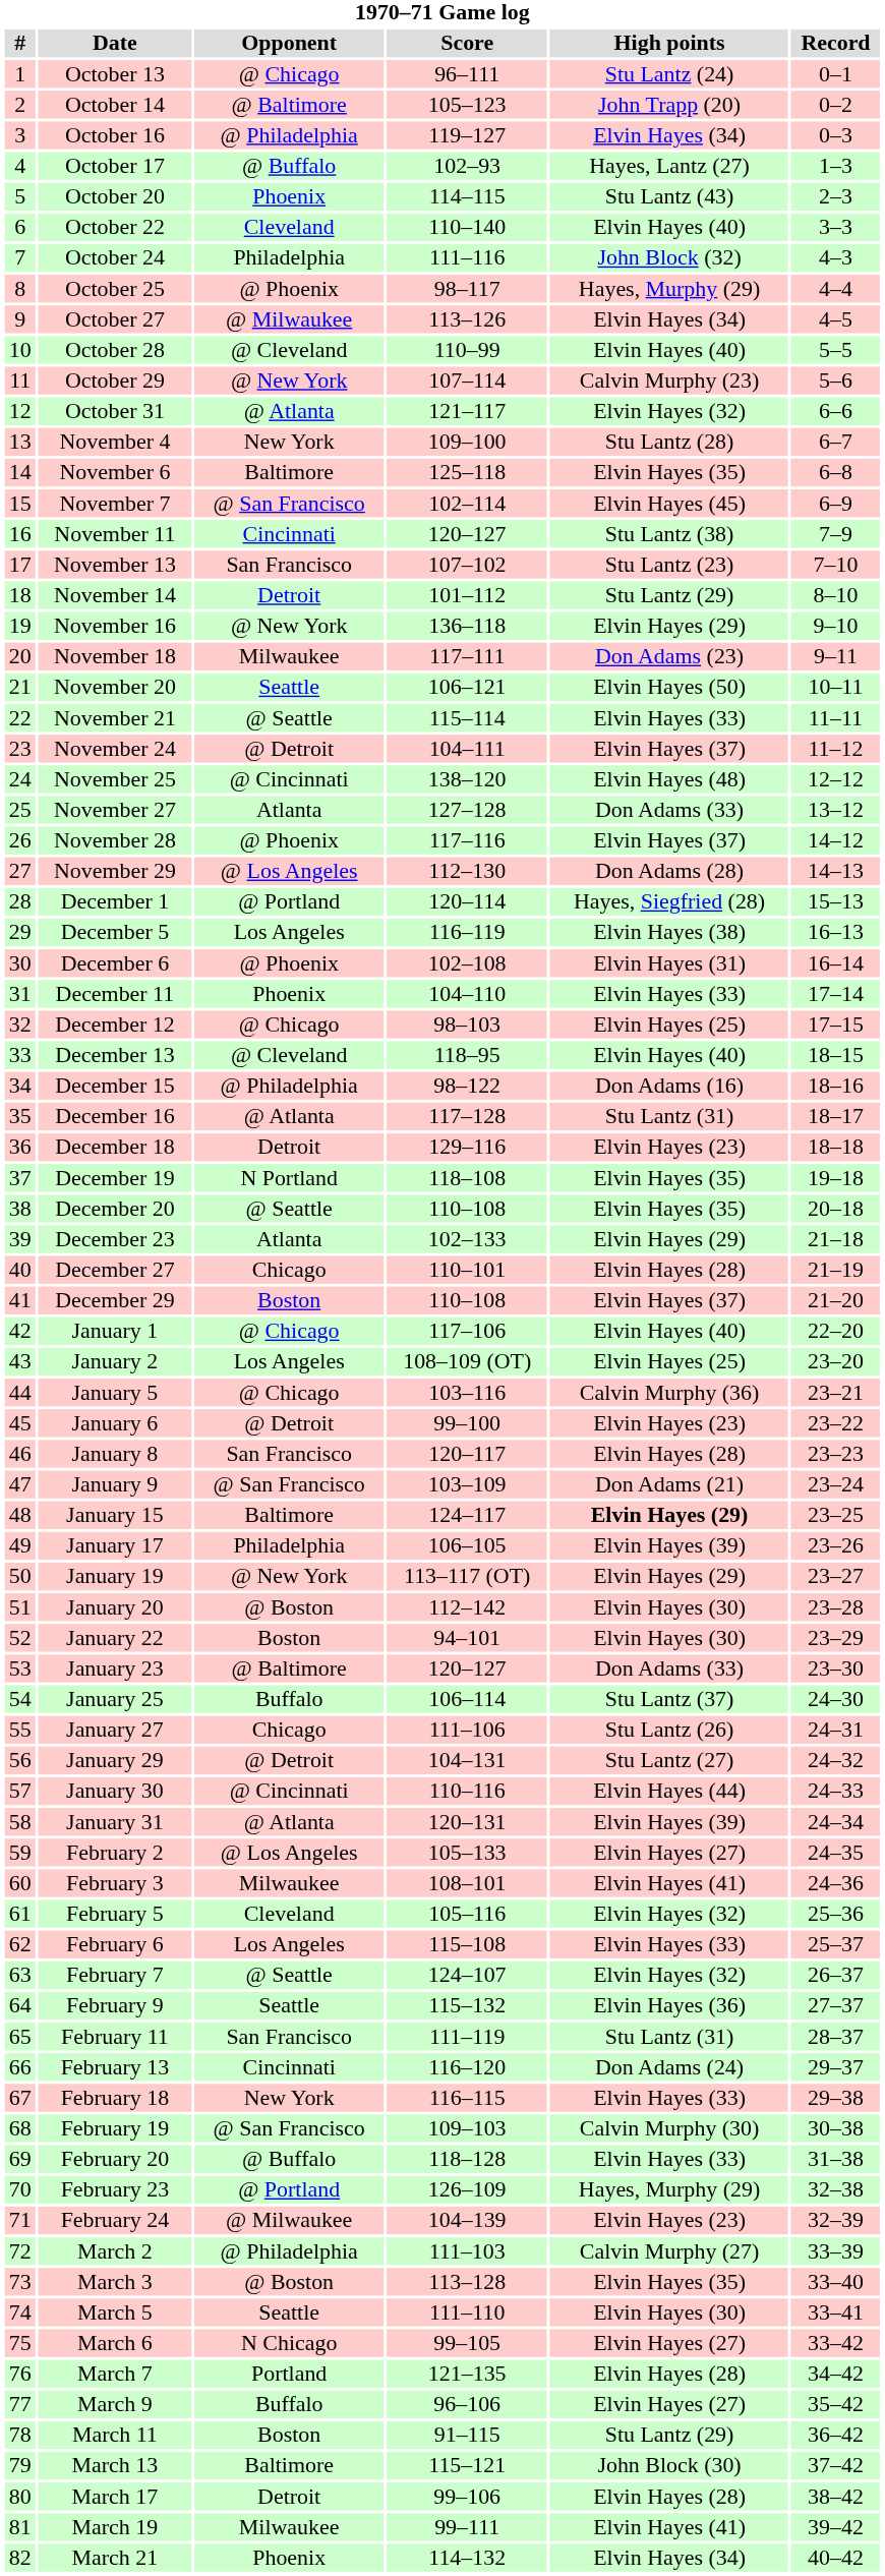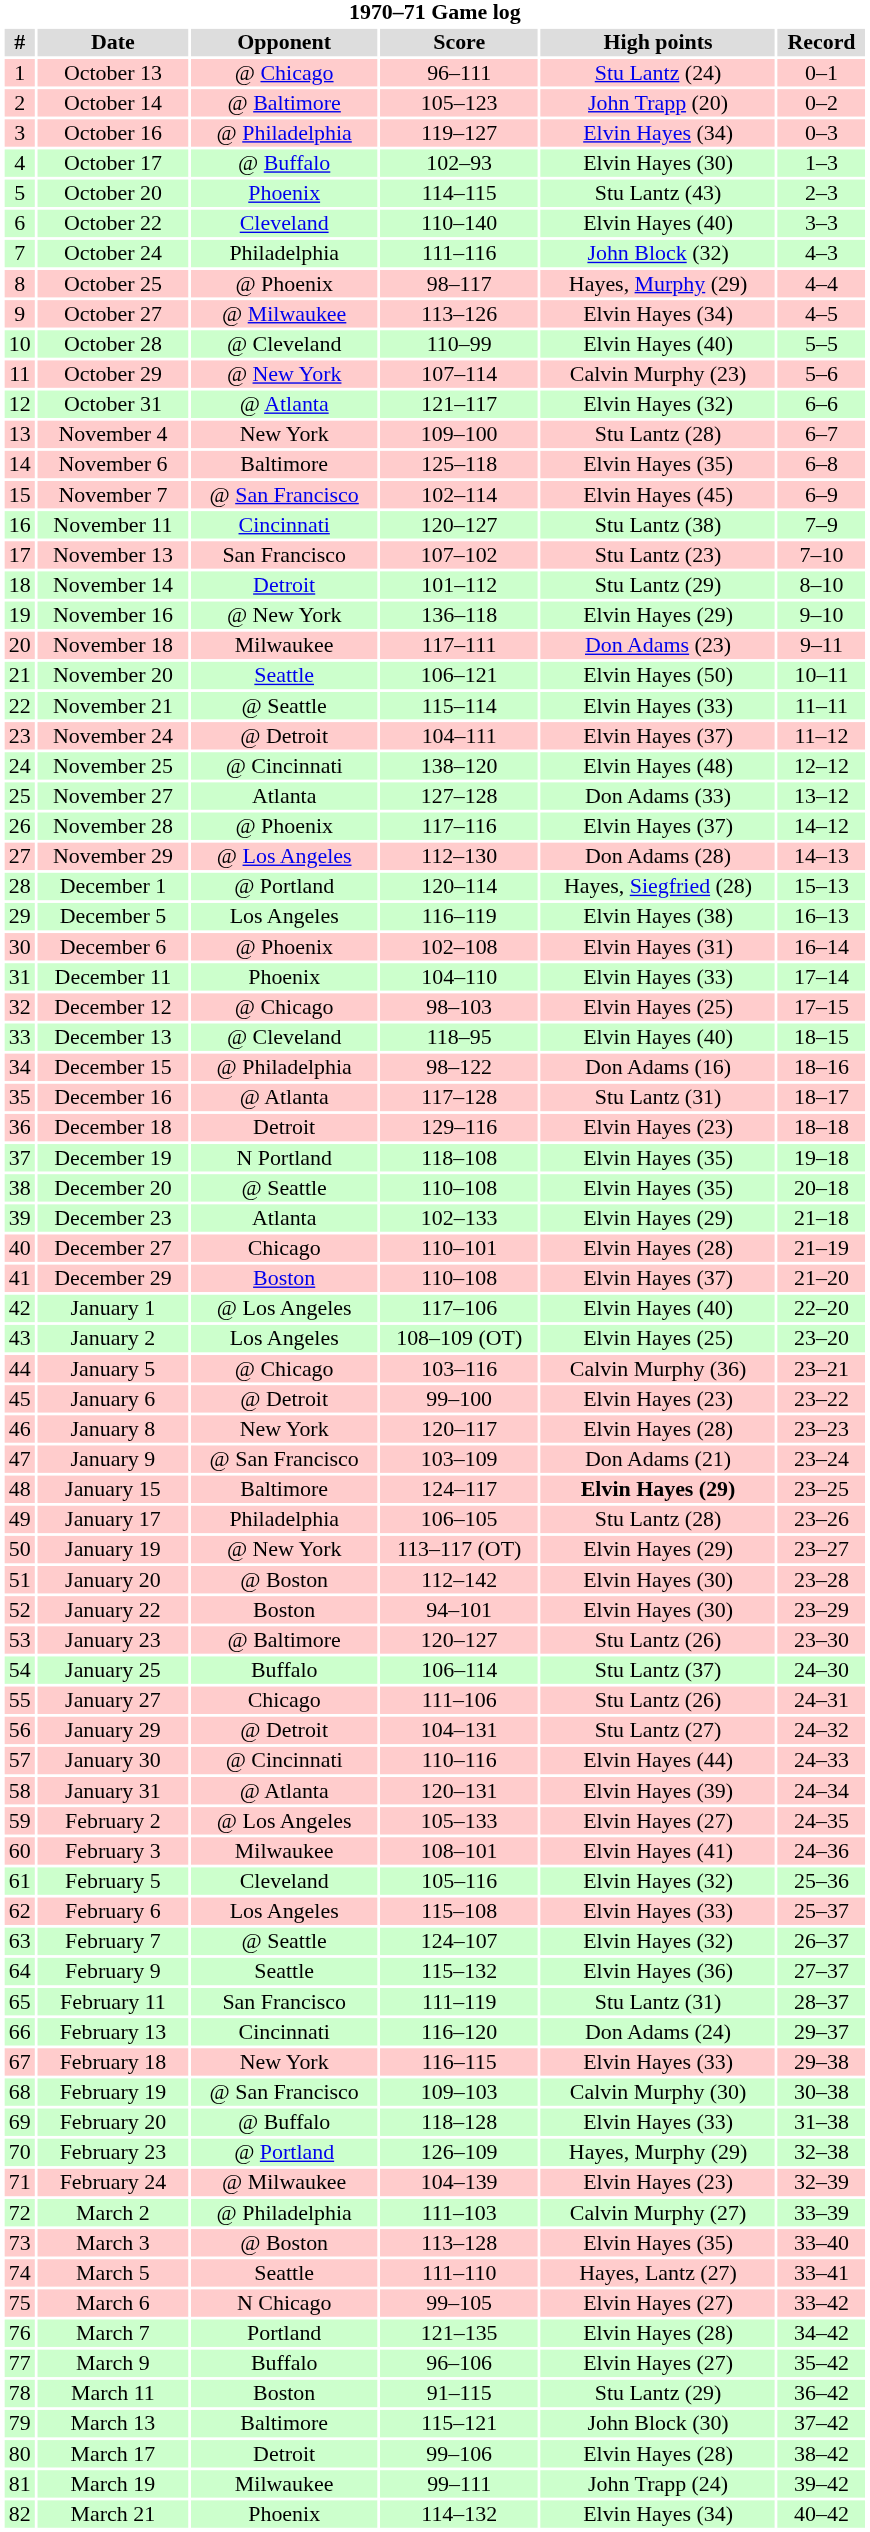October 17 | High points: Hayes, Lantz (27) -> Elvin Hayes (30)
January 1 | Opponent: @ Chicago -> @ Los Angeles
January 8 | Opponent: San Francisco -> New York
January 17 | High points: Elvin Hayes (39) -> Stu Lantz (28)
January 23 | High points: Don Adams (33) -> Stu Lantz (26)
March 5 | High points: Elvin Hayes (30) -> Hayes, Lantz (27)
March 19 | High points: Elvin Hayes (41) -> John Trapp (24)
